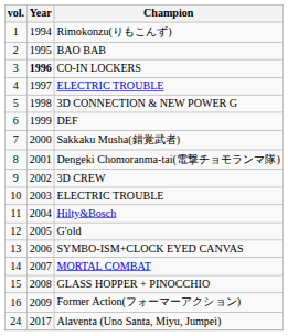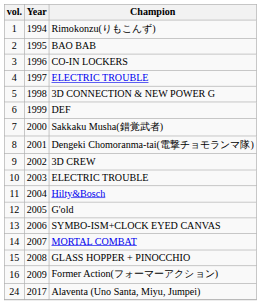CO-IN LOCKERS | Year: bold -> normal
